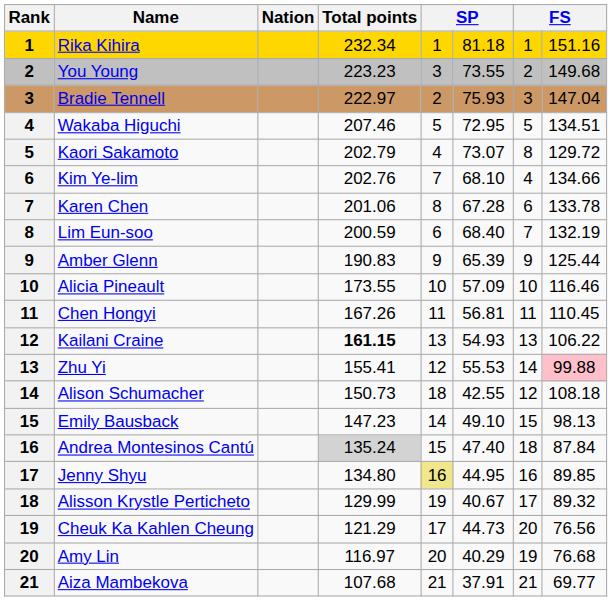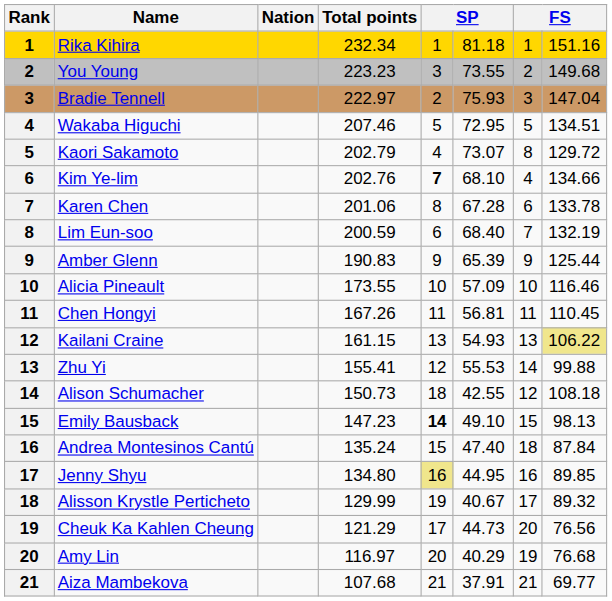Kim Ye-lim | column 5: normal -> bold
Kailani Craine | Total points: bold -> normal
Kailani Craine | column 8: no background -> khaki background
Zhu Yi | column 8: pink background -> no background
Emily Bausback | column 5: normal -> bold
Andrea Montesinos Cantú | Total points: lightgrey background -> no background
